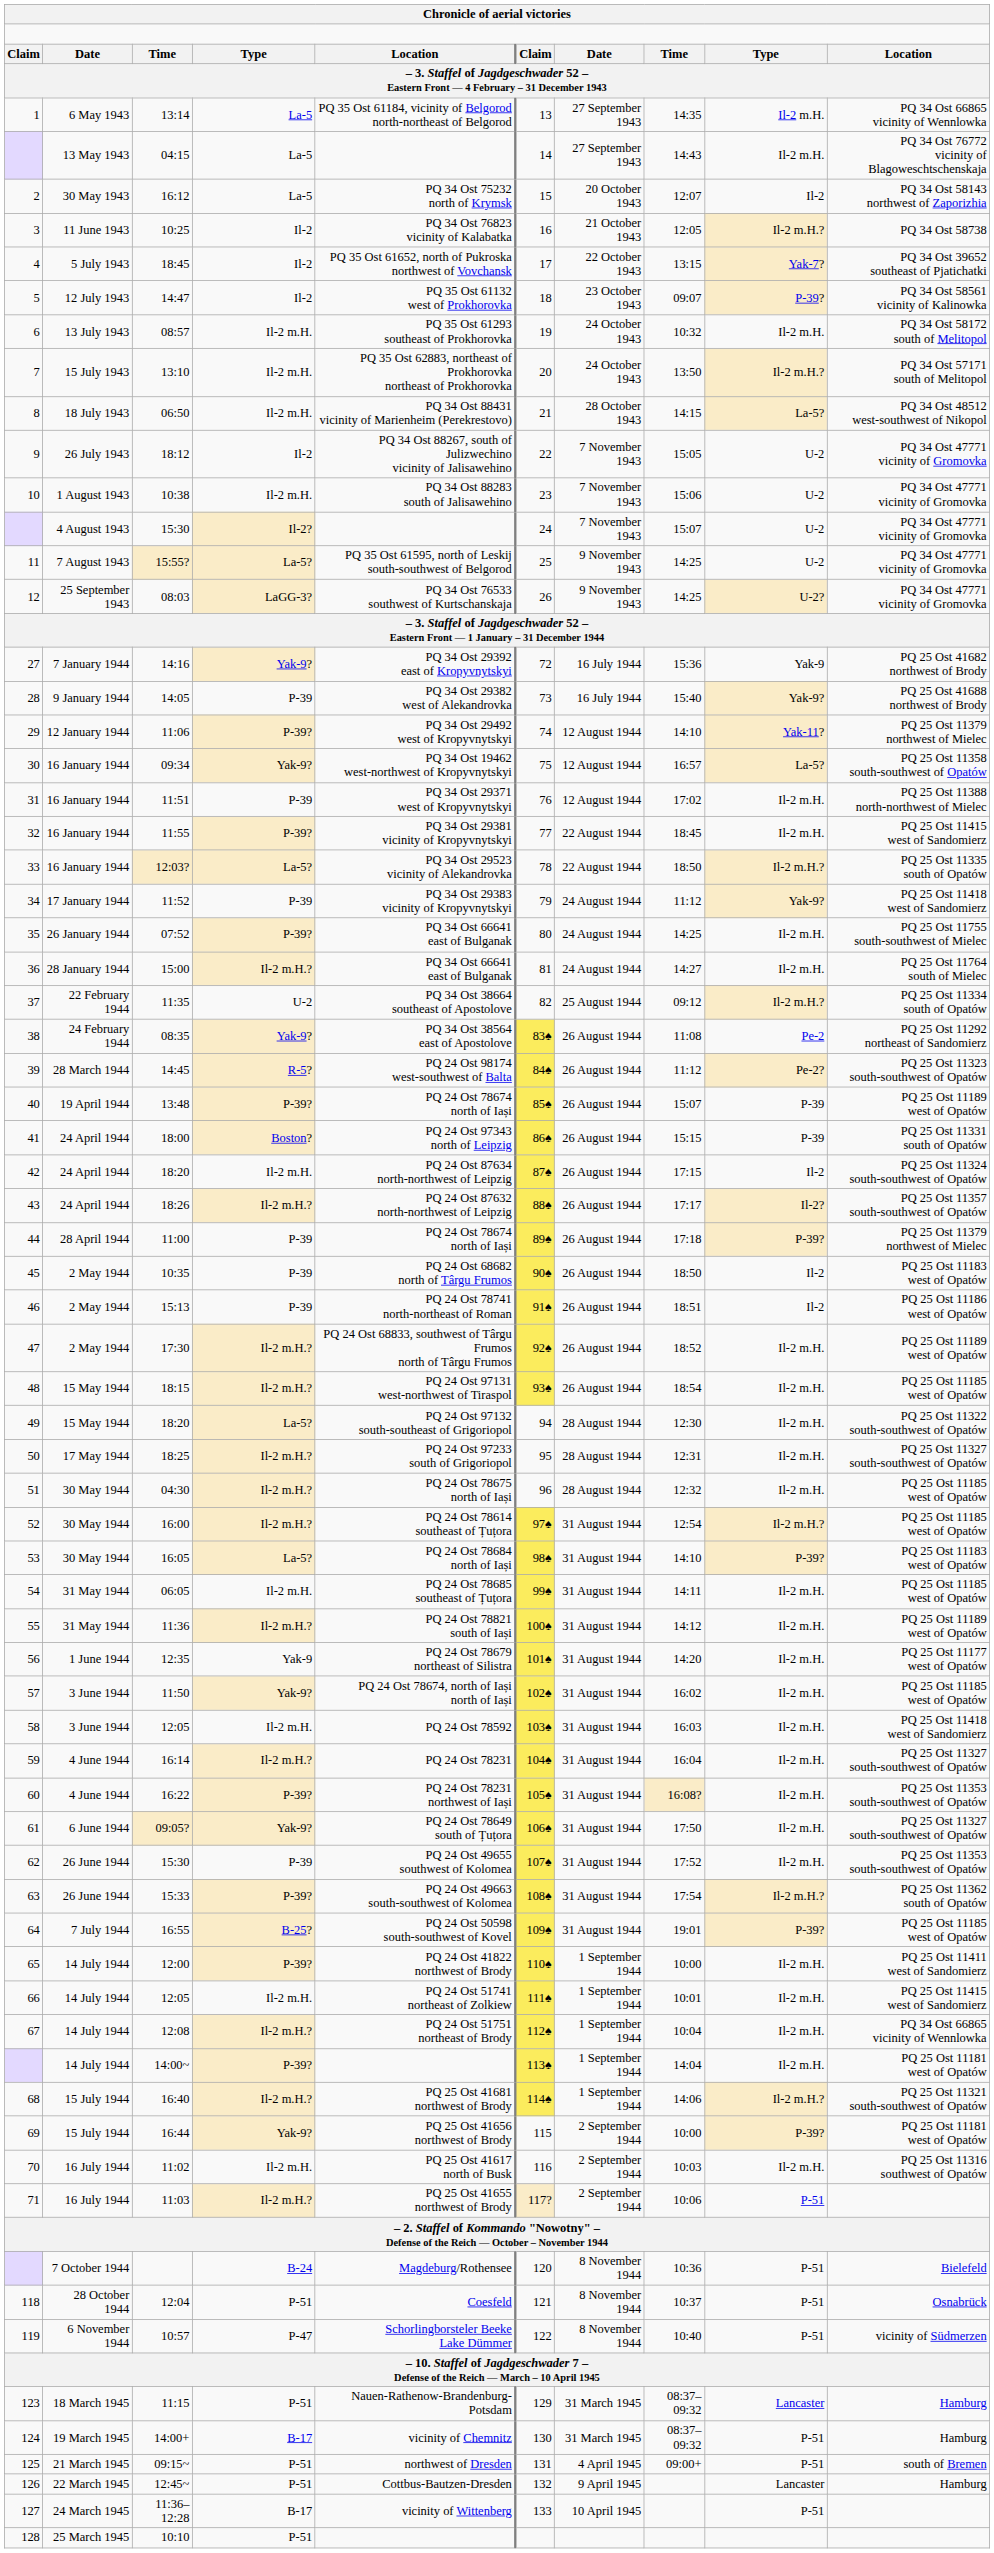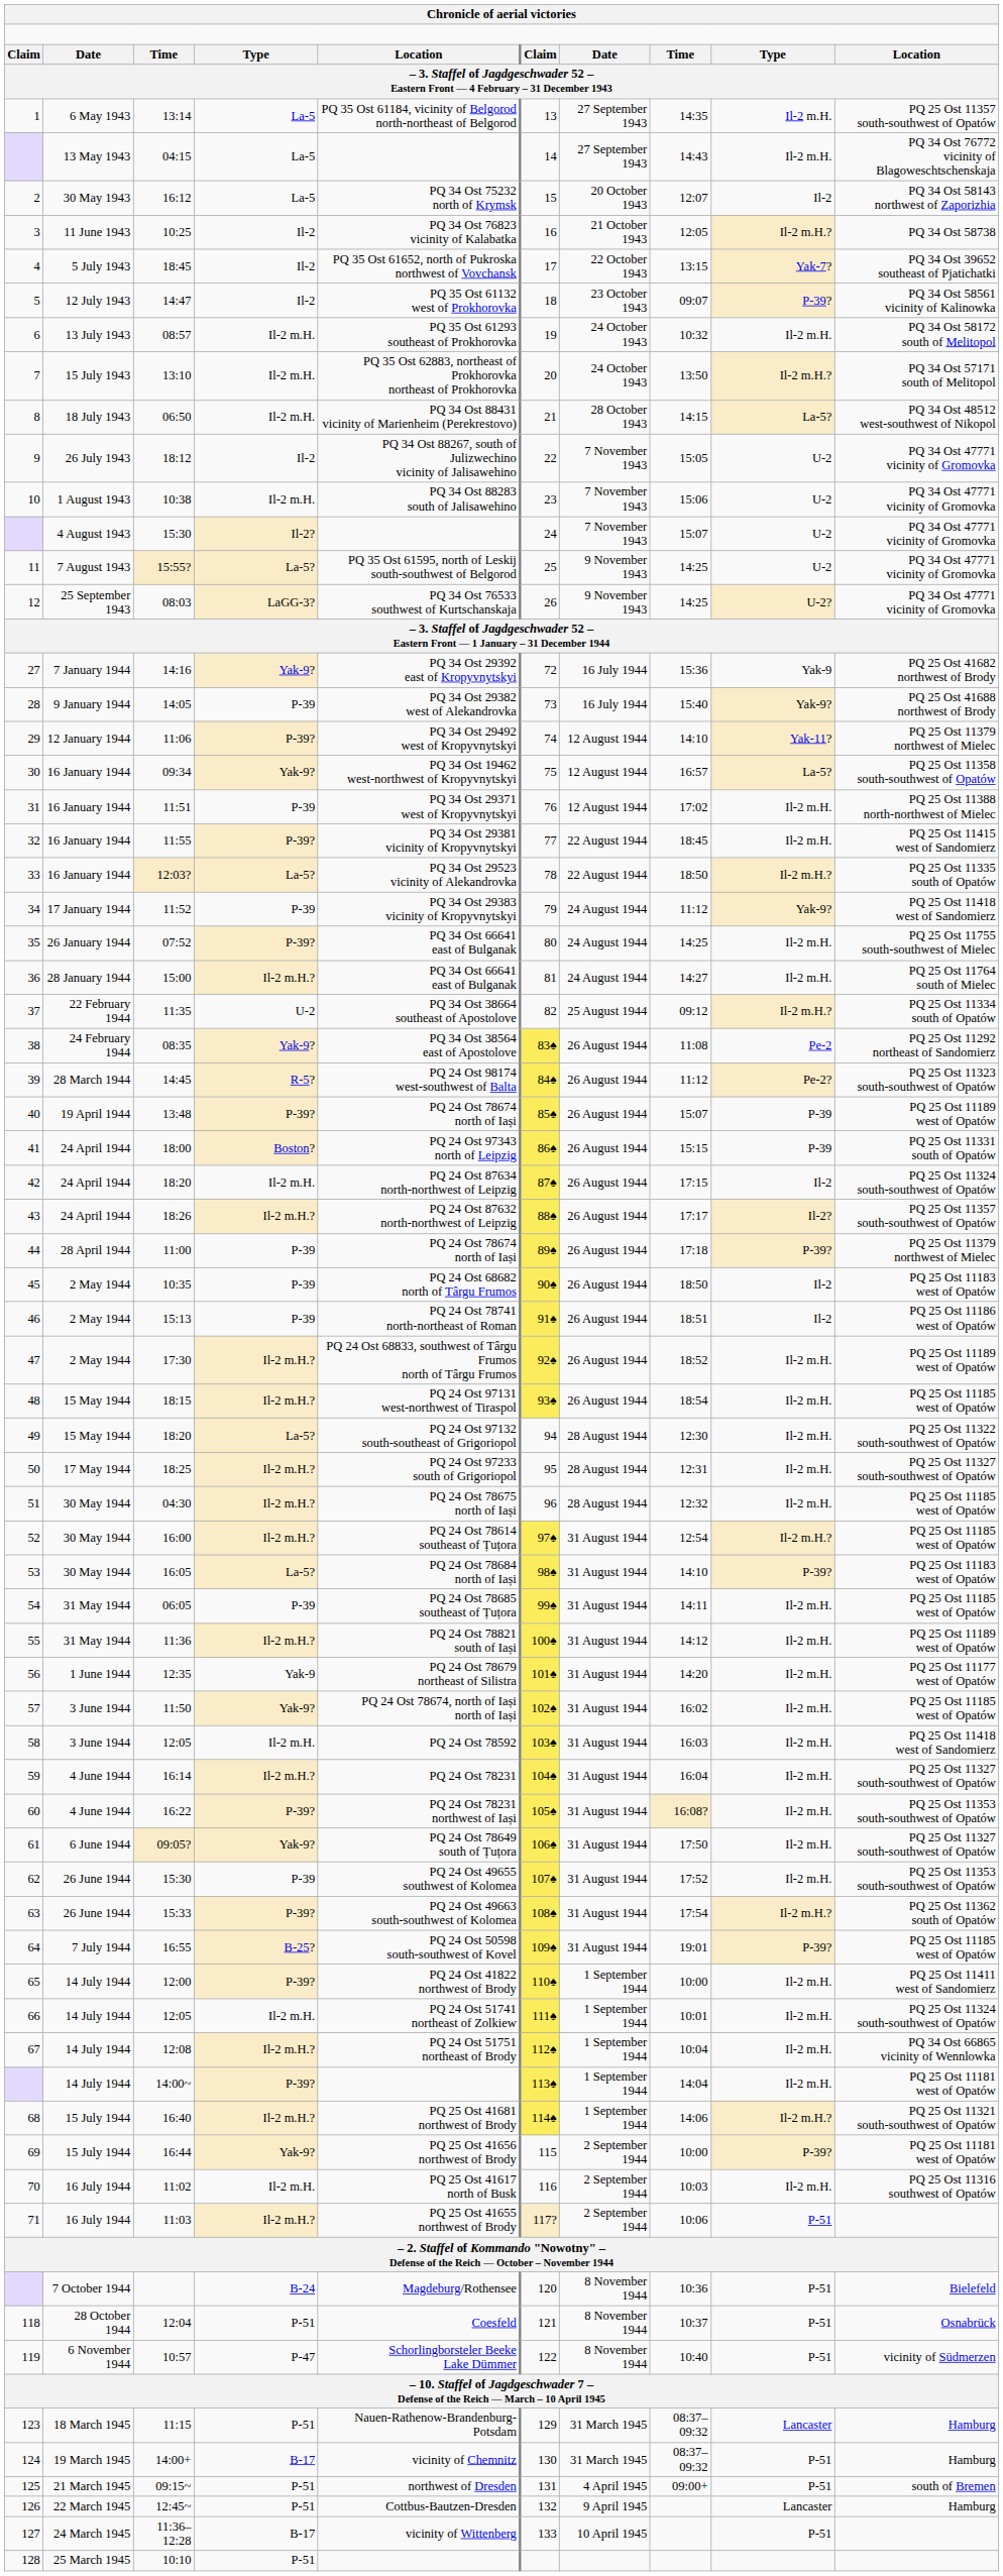1 | column 10: PQ 34 Ost 66865 vicinity of Wennlowka -> PQ 25 Ost 11357 south-southwest of Opatów
54 | column 4: Il-2 m.H. -> P-39
66 | column 10: PQ 25 Ost 11415 west of Sandomierz -> PQ 25 Ost 11324 south-southwest of Opatów
